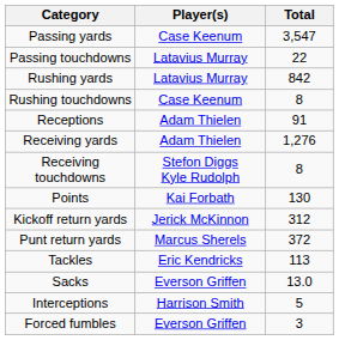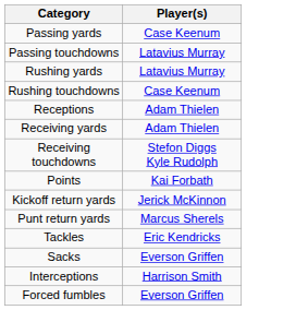- column: Total | 3,547 | 22 | 842 | 8 | 91 | 1,276 | 8 | 130 | 312 | 372 | 113 | 13.0 | 5 | 3
